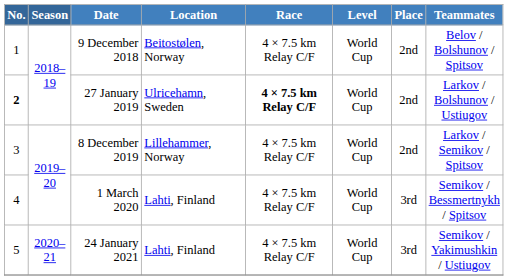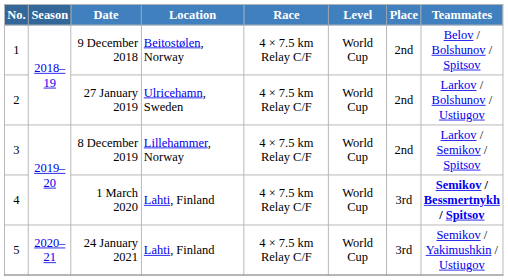27 January 2019 | No.: bold -> normal
27 January 2019 | Race: bold -> normal
1 March 2020 | Teammates: normal -> bold
